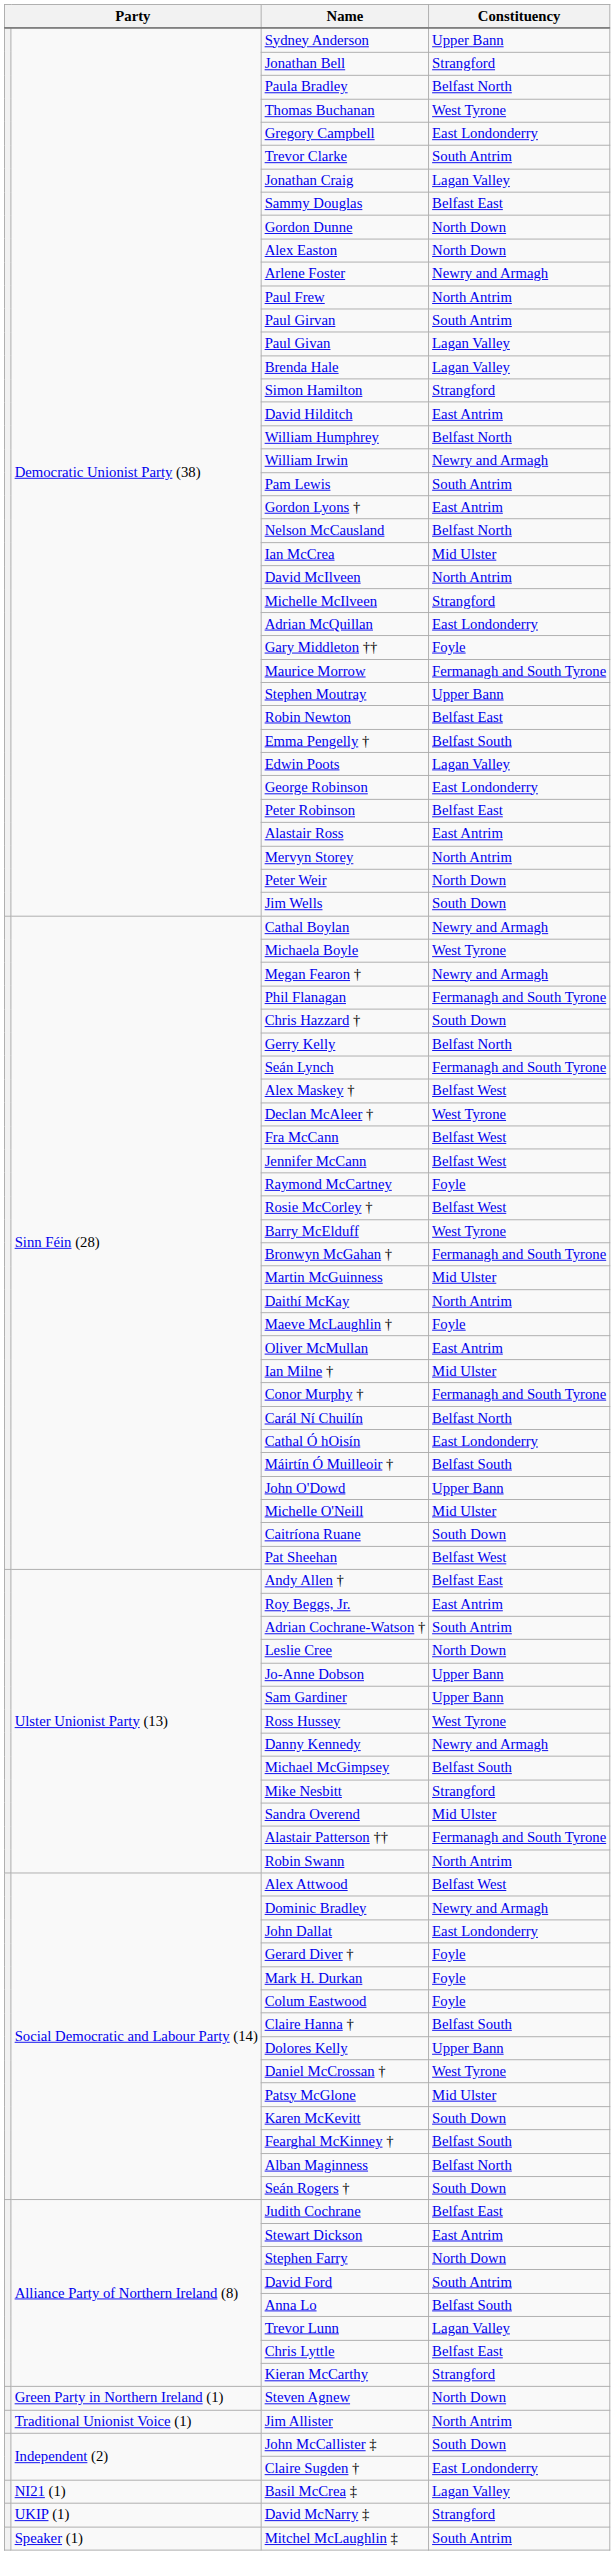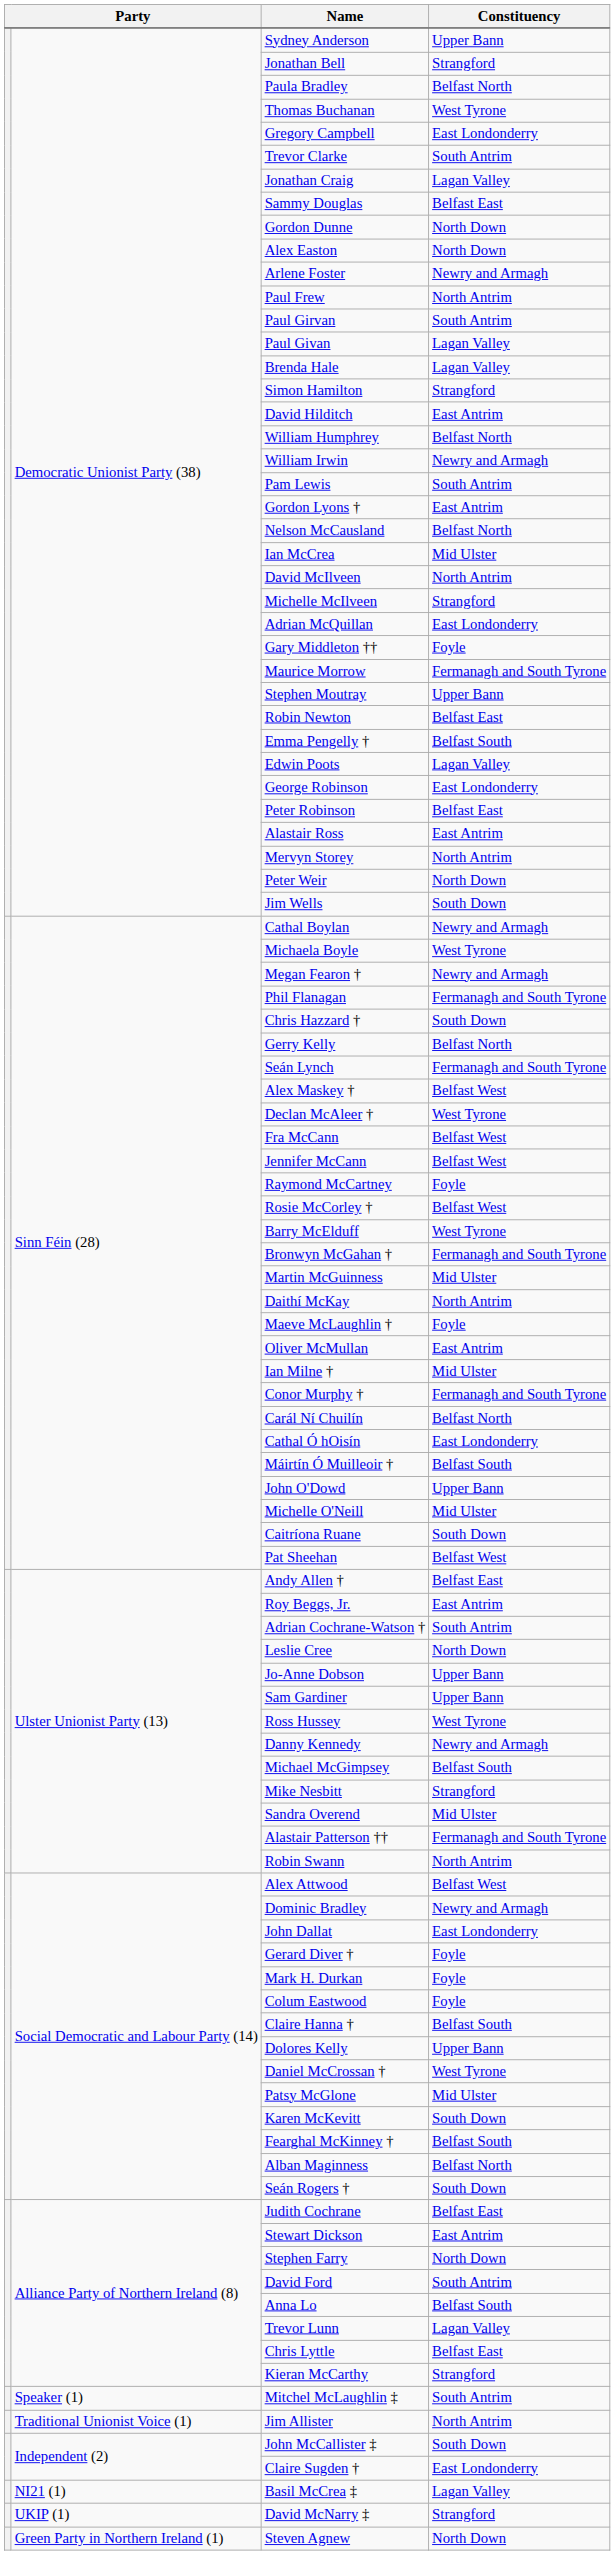rows swapped: Steven Agnew <-> Mitchel McLaughlin ‡
